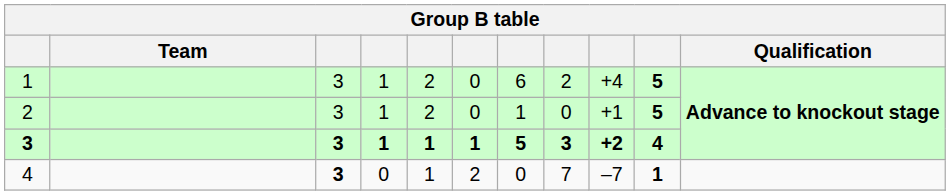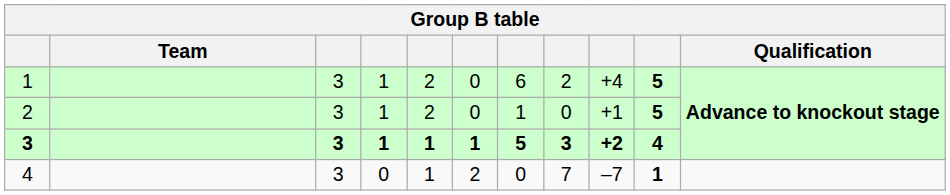row 6 | column 3: bold -> normal
